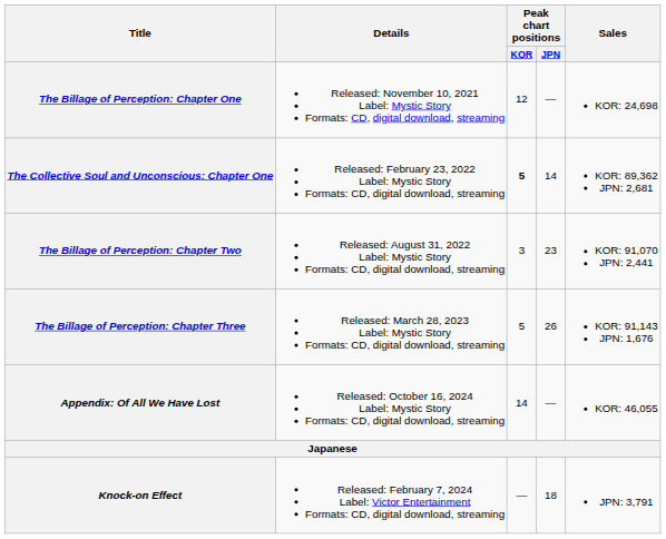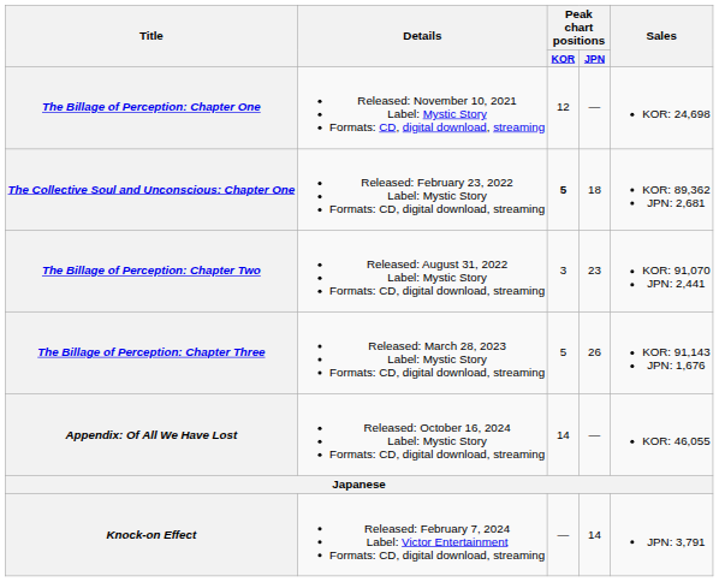The Collective Soul and Unconscious: Chapter One | Peak chart positions / JPN: 14 -> 18
Knock-on Effect | Peak chart positions / JPN: 18 -> 14
